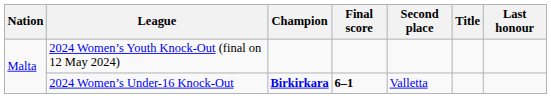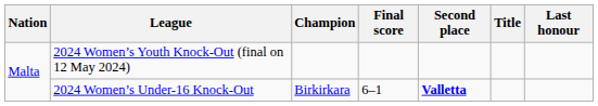2024 Women’s Under-16 Knock-Out | Champion: bold -> normal
2024 Women’s Under-16 Knock-Out | Final score: bold -> normal
2024 Women’s Under-16 Knock-Out | Second place: normal -> bold
